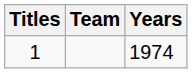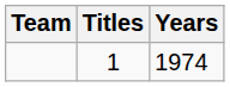columns swapped: Team <-> Titles
